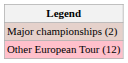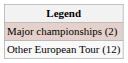row 3 | column 1: pink background -> no background
